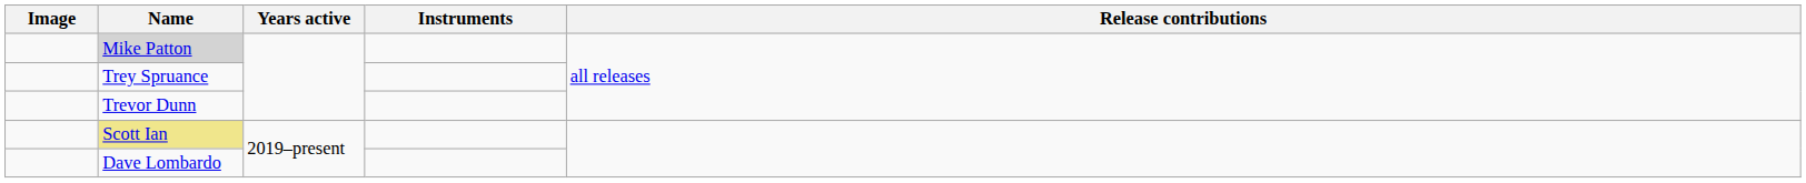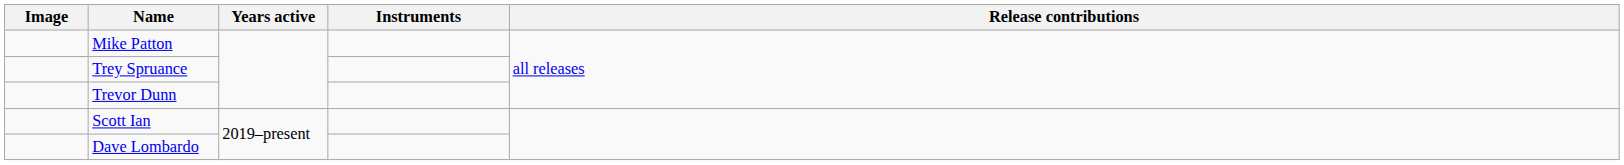Mike Patton | Name: lightgrey background -> no background
Scott Ian | Name: khaki background -> no background
